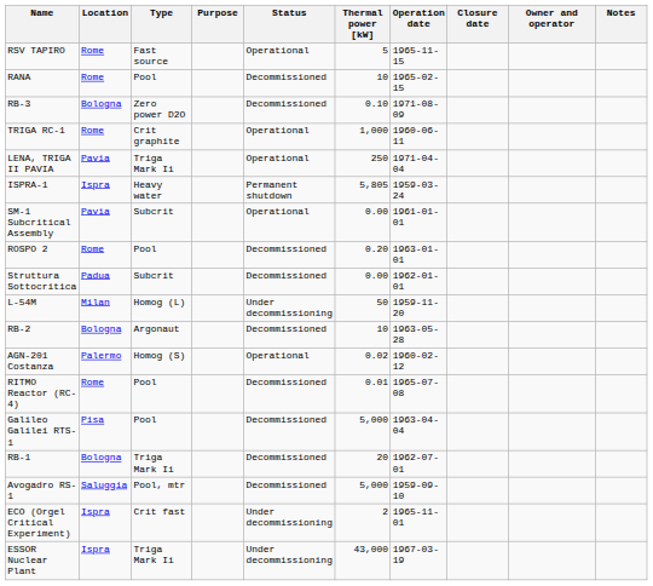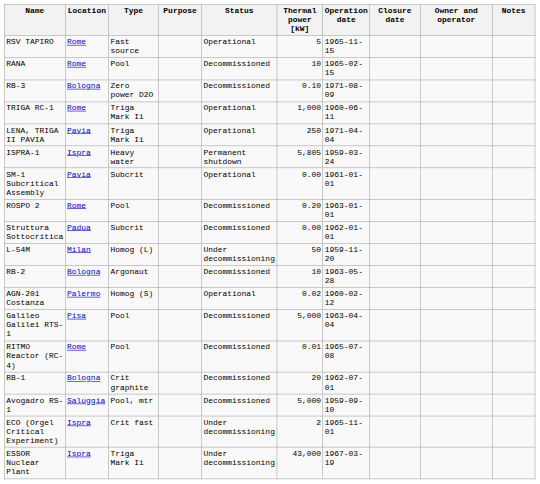TRIGA RC-1 | Type: Crit graphite -> Triga Mark Ii
rows swapped: RITMO Reactor (RC-4) <-> Galileo Galilei RTS-1
RB-1 | Type: Triga Mark Ii -> Crit graphite
